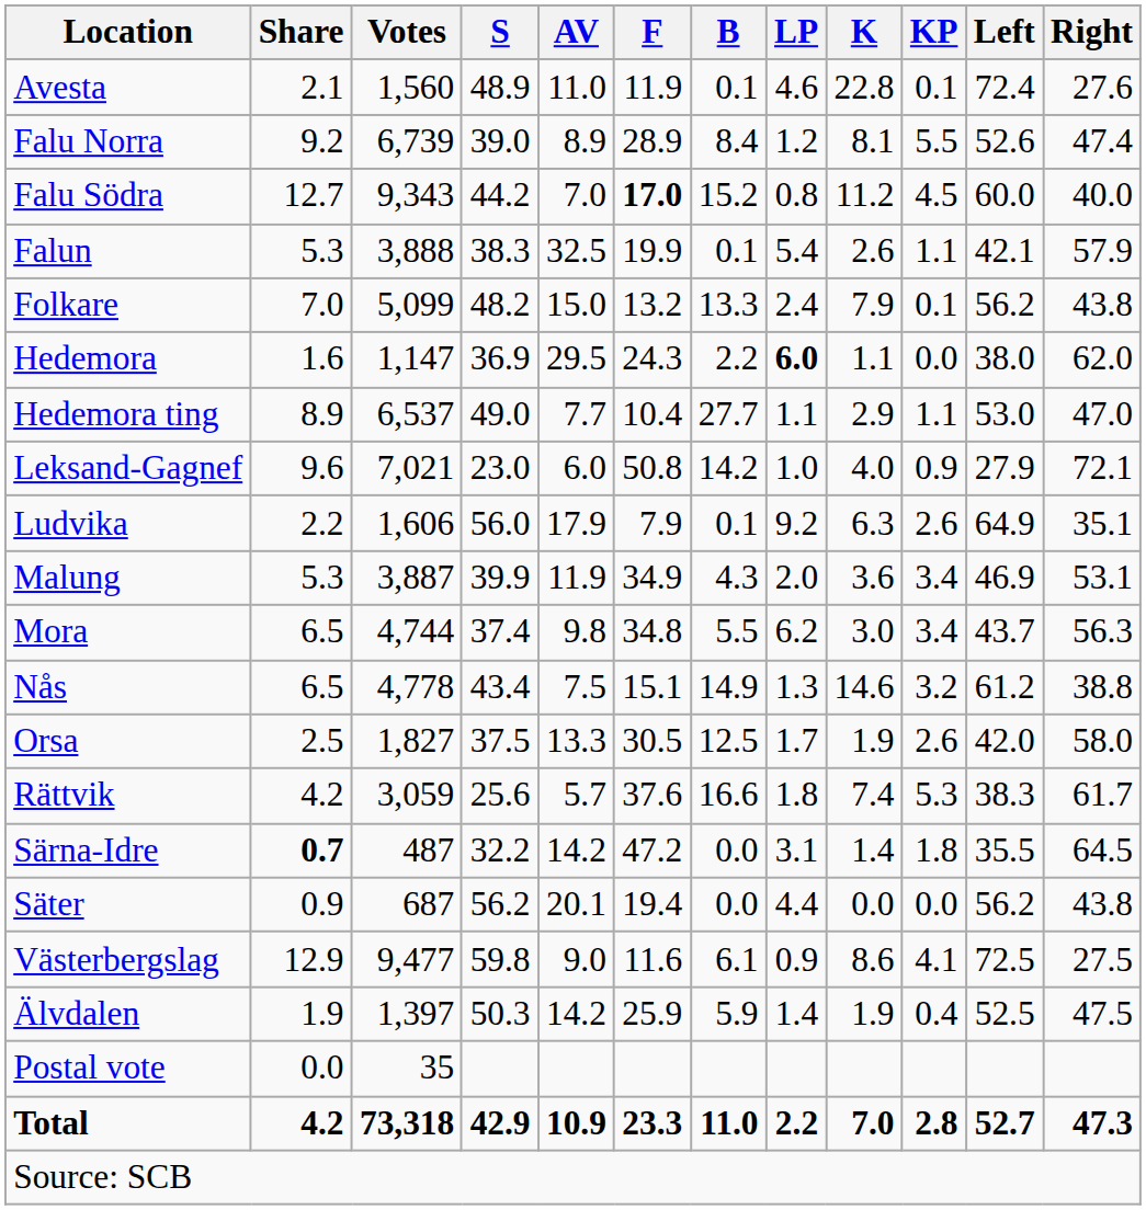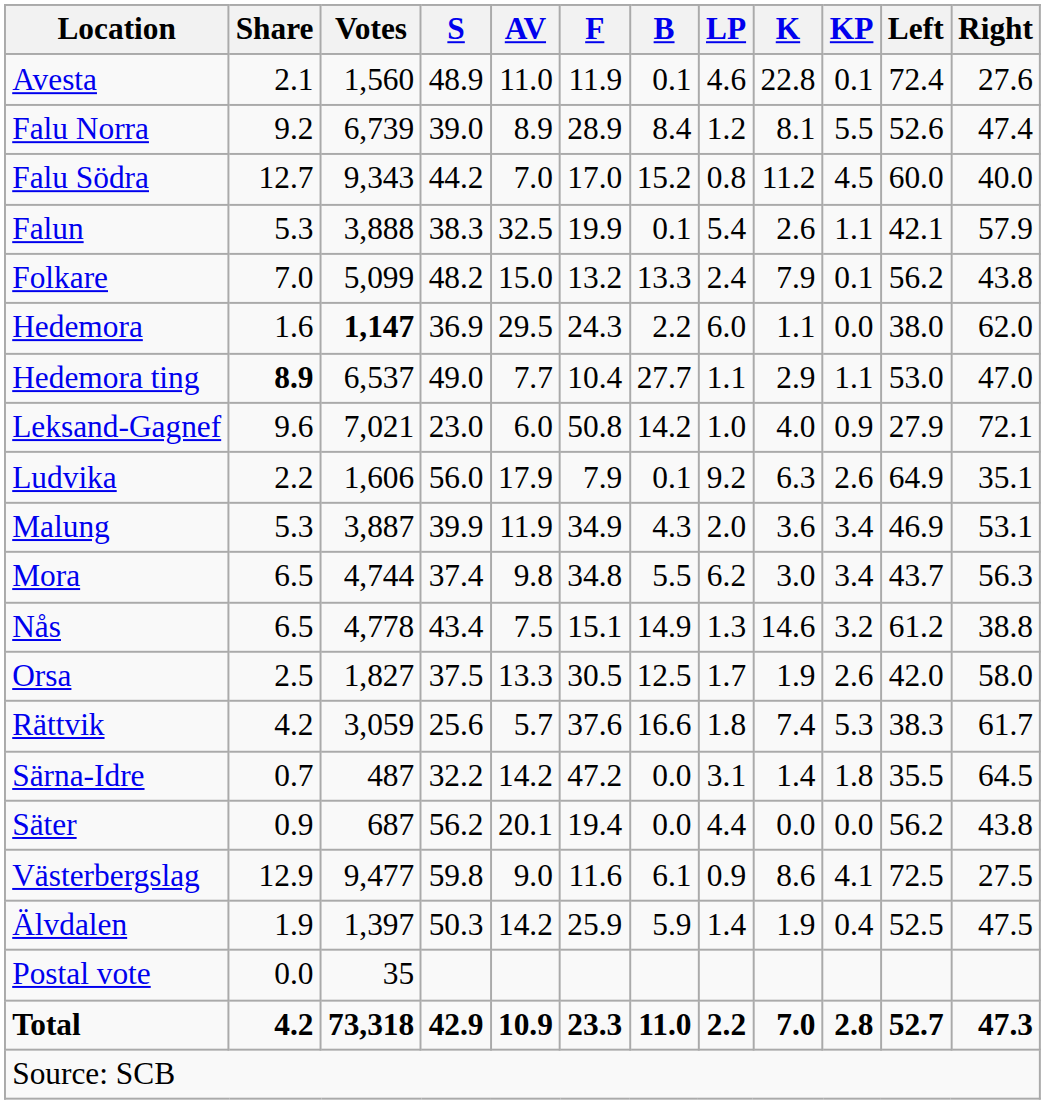Falu Södra | F: bold -> normal
Hedemora | Votes: normal -> bold
Hedemora | LP: bold -> normal
Hedemora ting | Share: normal -> bold
Särna-Idre | Share: bold -> normal
